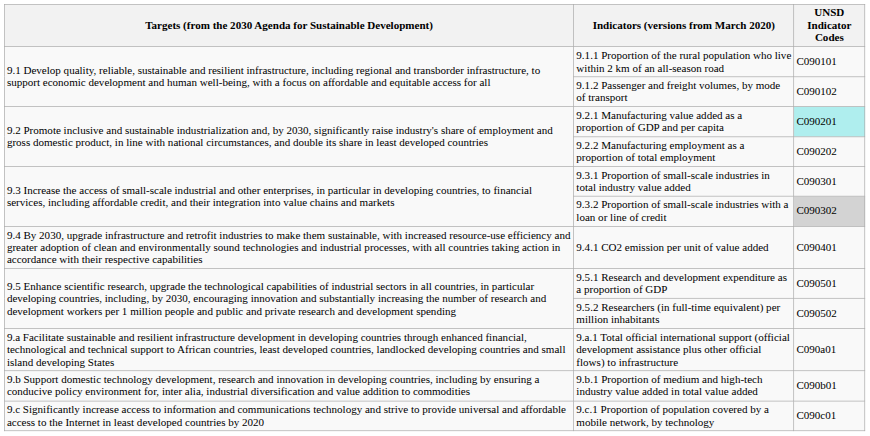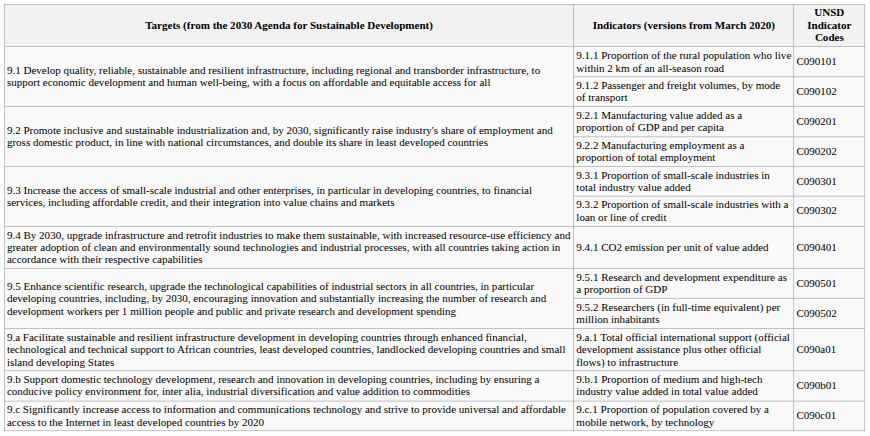row 4 | UNSD Indicator Codes: paleturquoise background -> no background
row 7 | UNSD Indicator Codes: lightgrey background -> no background
